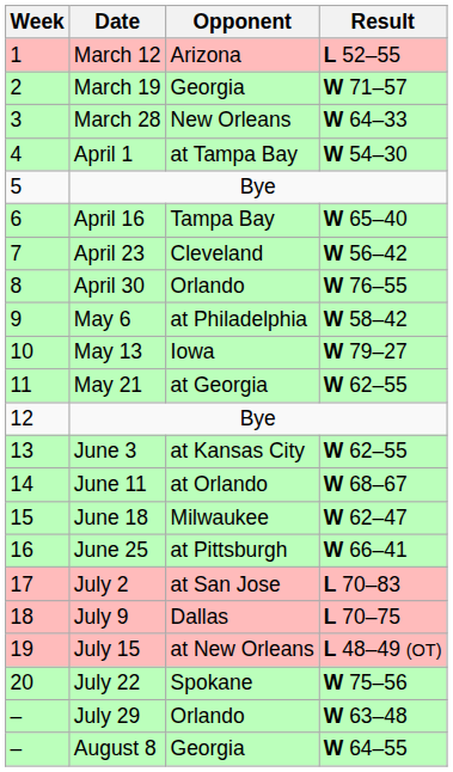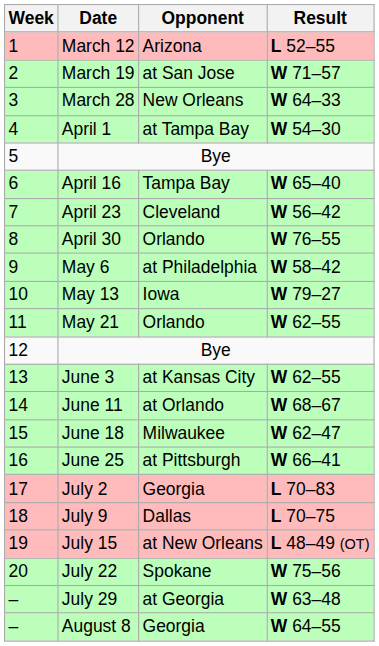March 19 | Opponent: Georgia -> at San Jose
May 21 | Opponent: at Georgia -> Orlando
July 2 | Opponent: at San Jose -> Georgia
July 29 | Opponent: Orlando -> at Georgia
